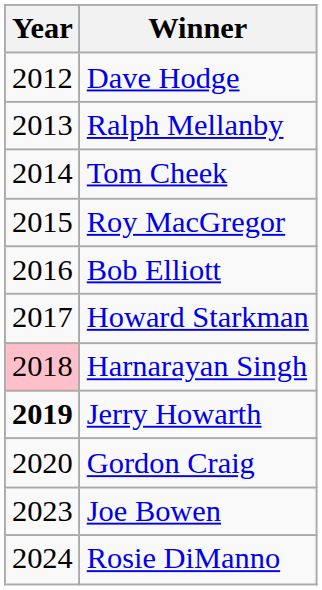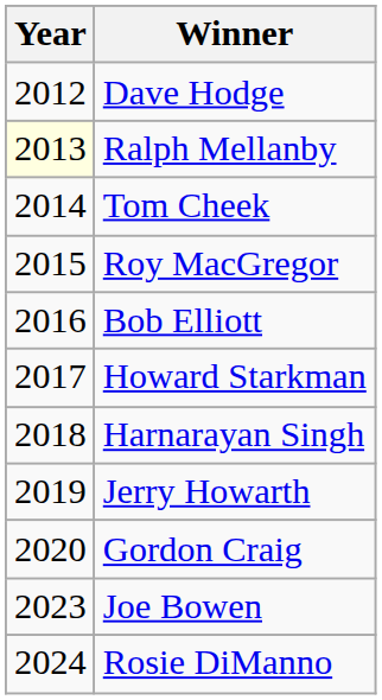Ralph Mellanby | Year: no background -> lightyellow background
Harnarayan Singh | Year: pink background -> no background
Jerry Howarth | Year: bold -> normal
